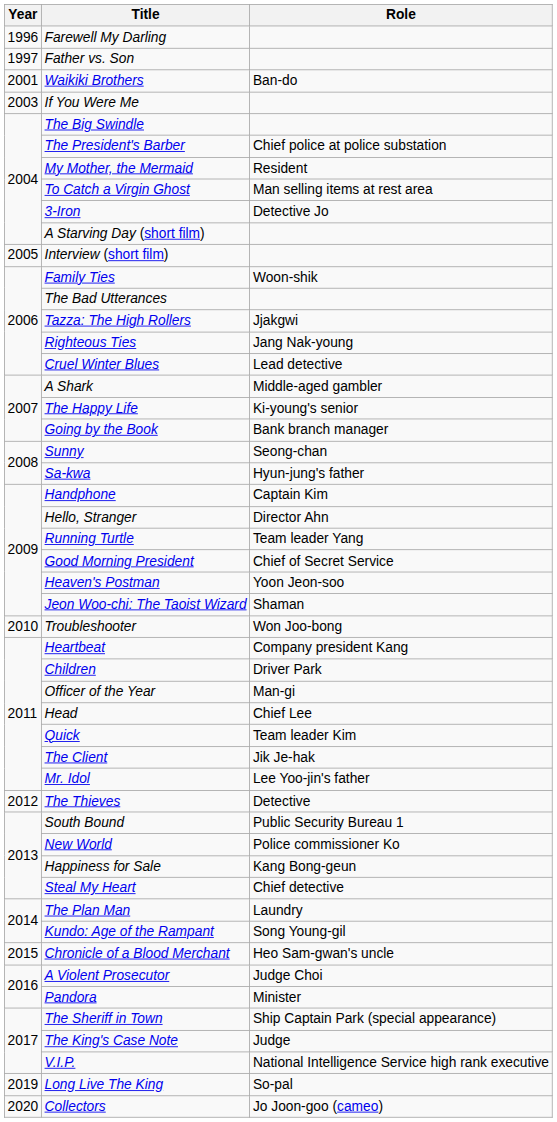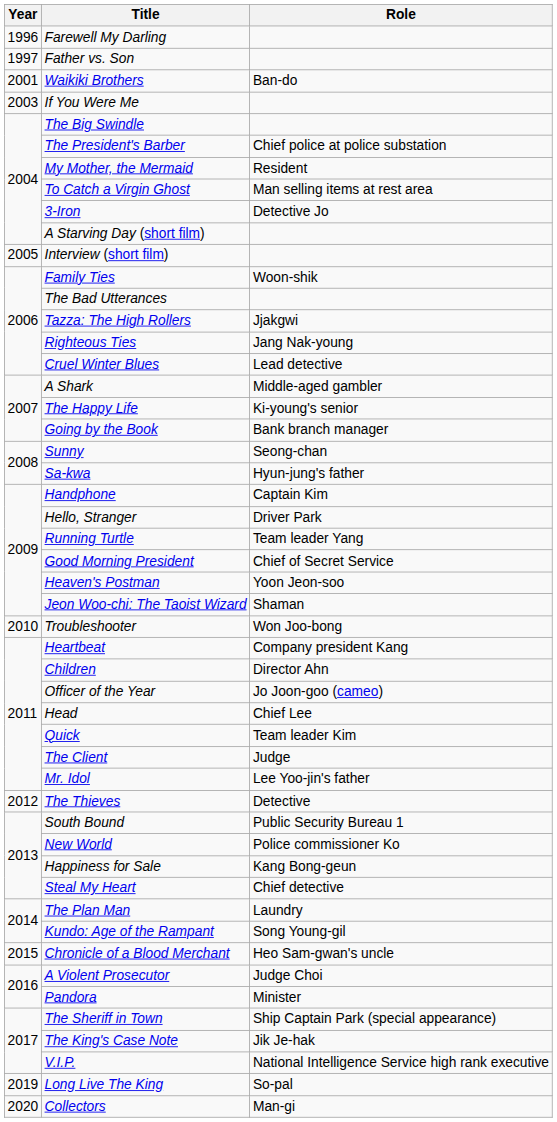Hello, Stranger | Role: Director Ahn -> Driver Park
Children | Role: Driver Park -> Director Ahn
Officer of the Year | Role: Man-gi -> Jo Joon-goo (cameo)
The Client | Role: Jik Je-hak -> Judge
The King's Case Note | Role: Judge -> Jik Je-hak
Collectors | Role: Jo Joon-goo (cameo) -> Man-gi
